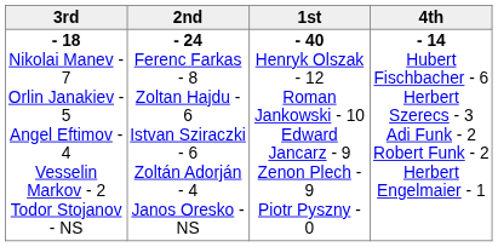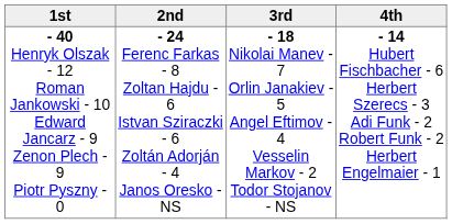columns swapped: 1st <-> 3rd
